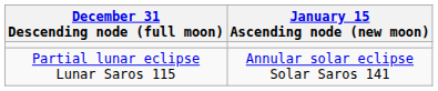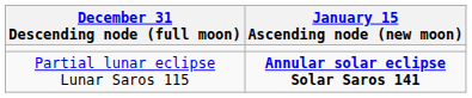Partial lunar eclipse Lunar Saros 115 | January 15 Ascending node (new moon): normal -> bold
